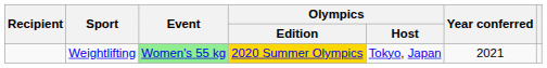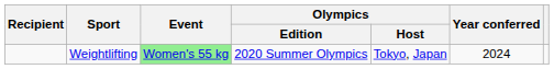Weightlifting | Olympics / Edition: gold background -> no background
Weightlifting | Year conferred: 2021 -> 2024
